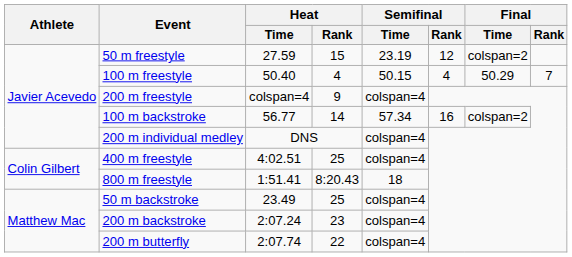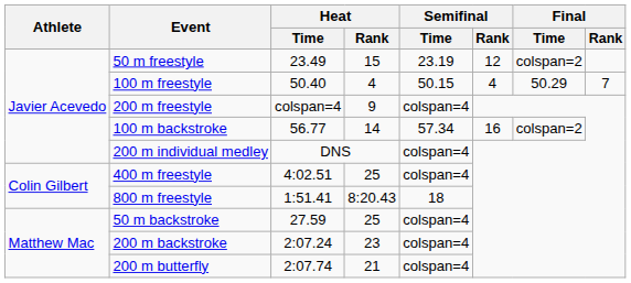50 m freestyle | Heat / Time: 27.59 -> 23.49
50 m backstroke | Heat / Time: 23.49 -> 27.59
200 m butterfly | Heat / Rank: 22 -> 21
